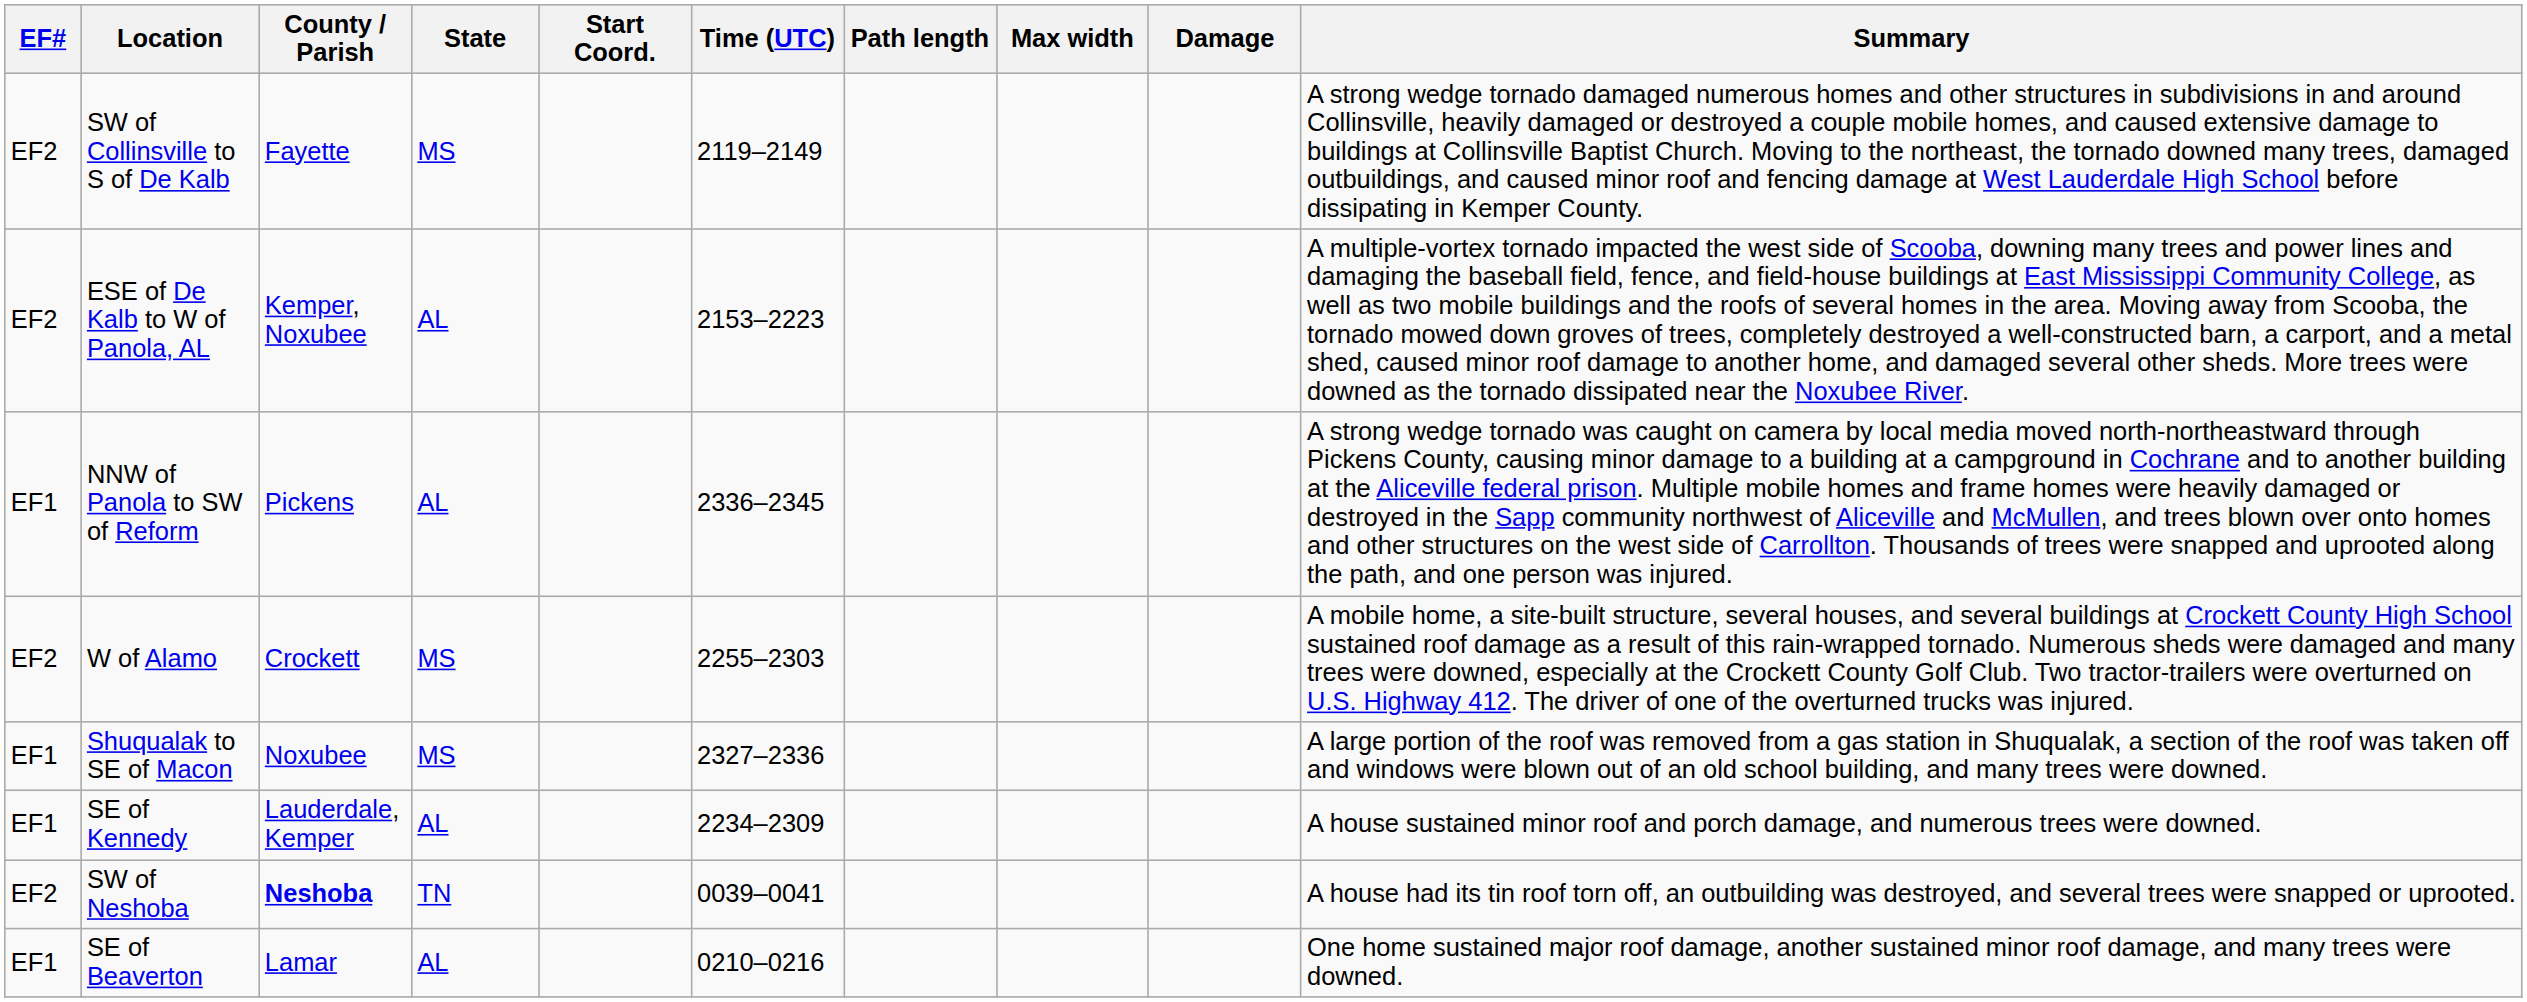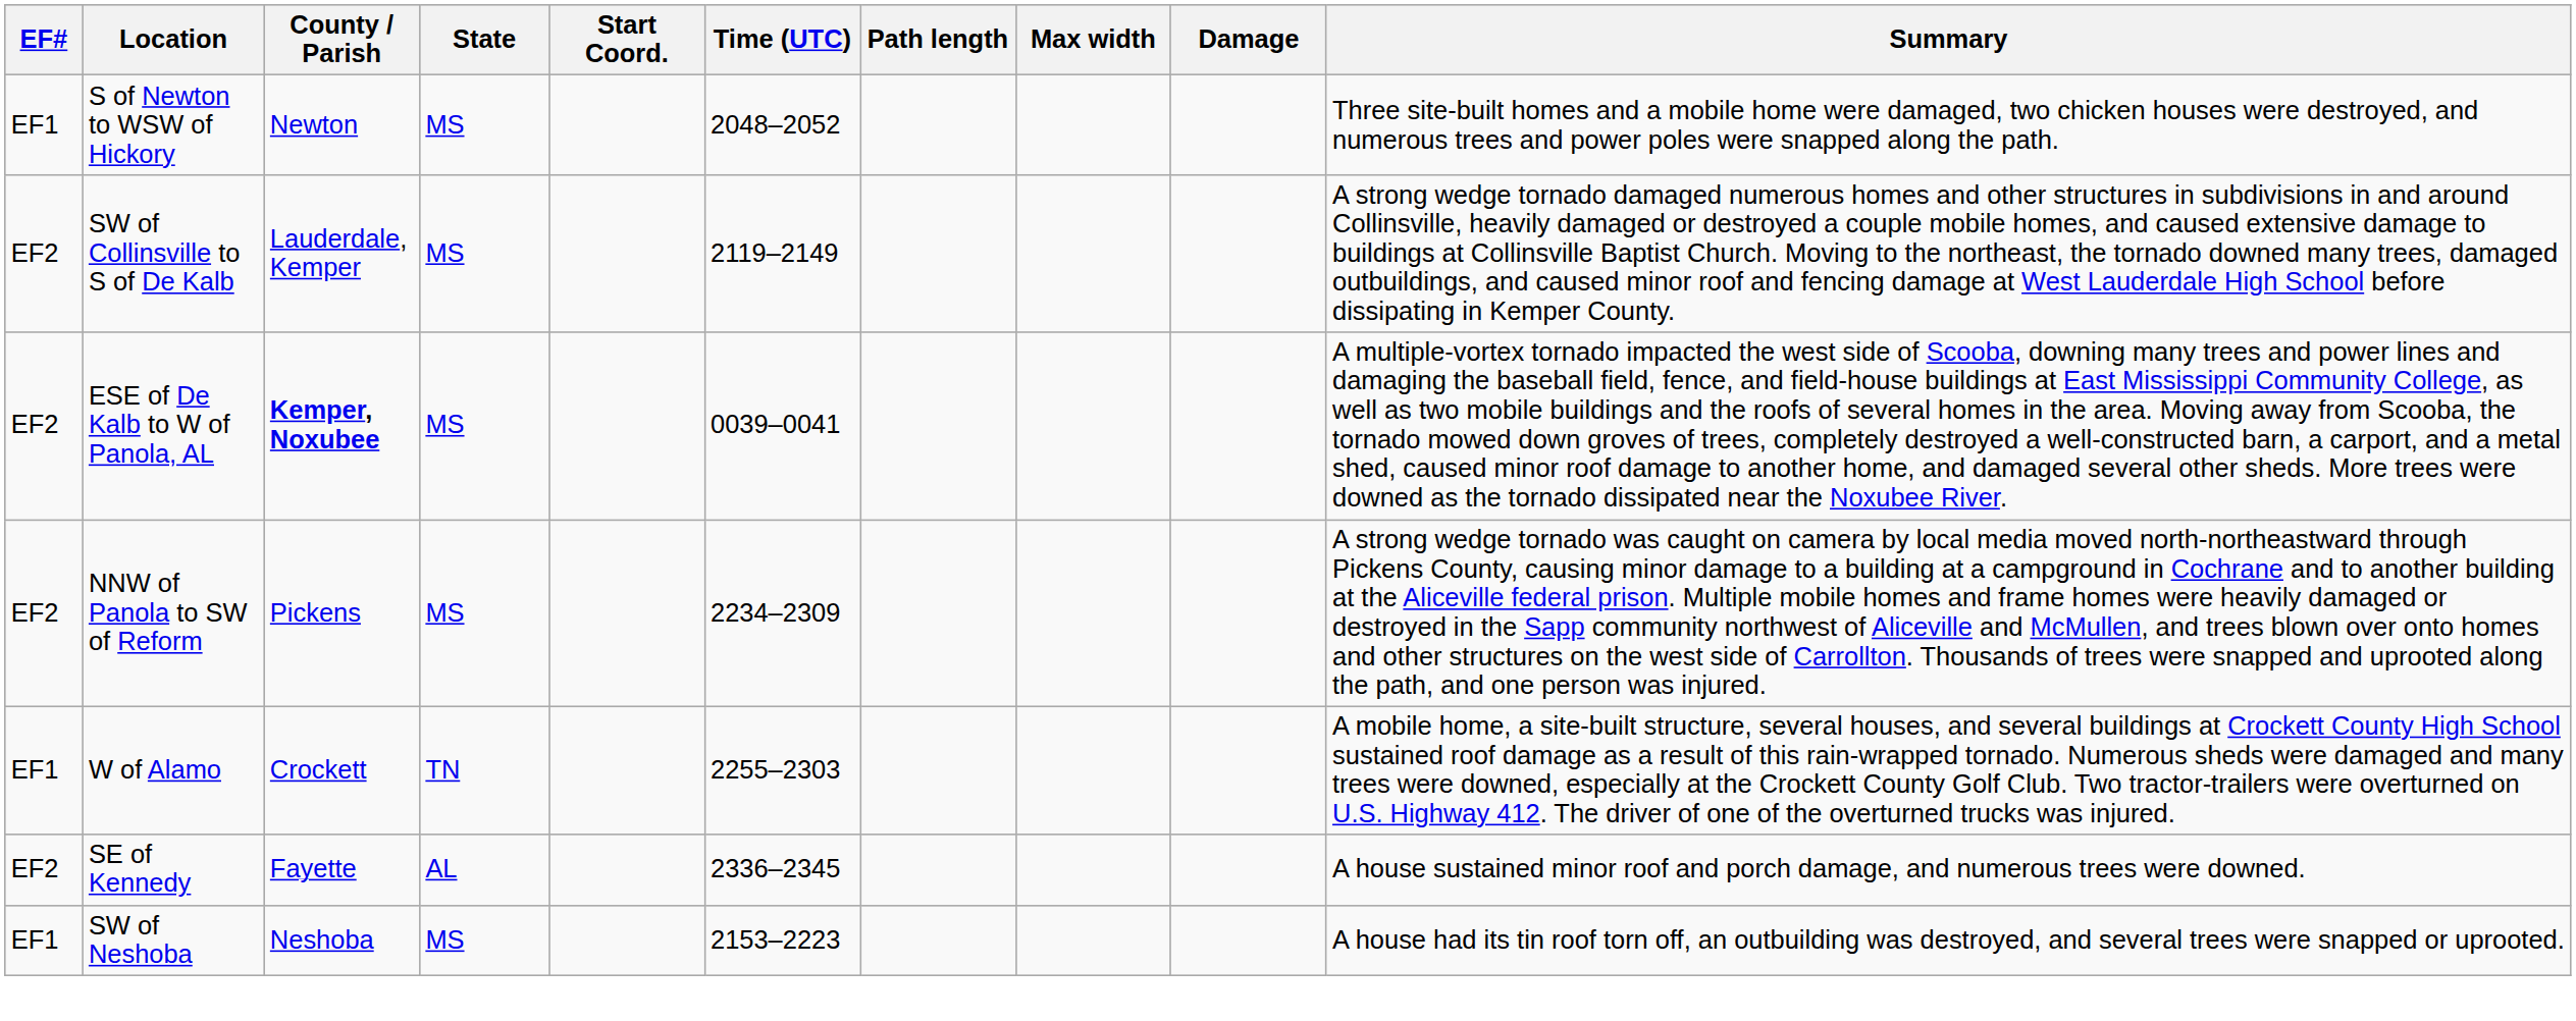+ row: EF1 | S of Newton to WSW of Hickory | Newton | MS | 2048–2052 | Three site-built homes and a mobile home were damaged, two chicken houses were destroyed, and numerous trees and power poles were snapped along the path.
SW of Collinsville to S of De Kalb | County / Parish: Fayette -> Lauderdale, Kemper
ESE of De Kalb to W of Panola, AL | County / Parish: normal -> bold
ESE of De Kalb to W of Panola, AL | State: AL -> MS
ESE of De Kalb to W of Panola, AL | Time (UTC): 2153–2223 -> 0039–0041
NNW of Panola to SW of Reform | EF#: EF1 -> EF2
NNW of Panola to SW of Reform | State: AL -> MS
NNW of Panola to SW of Reform | Time (UTC): 2336–2345 -> 2234–2309
W of Alamo | EF#: EF2 -> EF1
W of Alamo | State: MS -> TN
- row: EF1 | Shuqualak to SE of Macon | Noxubee | MS | 2327–2336 | A large portion of the roof was removed from a gas station in Shuqualak, a section of the roof was taken off and windows were blown out of an old school building, and many trees were downed.
SE of Kennedy | EF#: EF1 -> EF2
SE of Kennedy | County / Parish: Lauderdale, Kemper -> Fayette
SE of Kennedy | Time (UTC): 2234–2309 -> 2336–2345
SW of Neshoba | EF#: EF2 -> EF1
SW of Neshoba | County / Parish: bold -> normal
SW of Neshoba | State: TN -> MS
SW of Neshoba | Time (UTC): 0039–0041 -> 2153–2223
- row: EF1 | SE of Beaverton | Lamar | AL | 0210–0216 | One home sustained major roof damage, another sustained minor roof damage, and many trees were downed.
